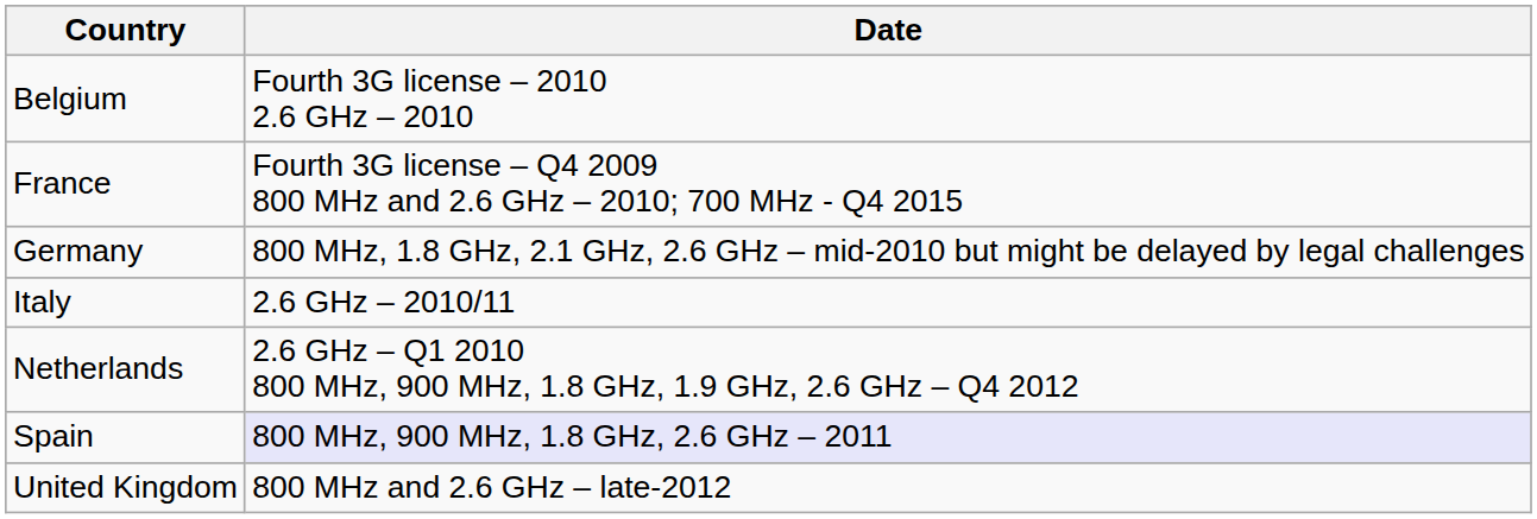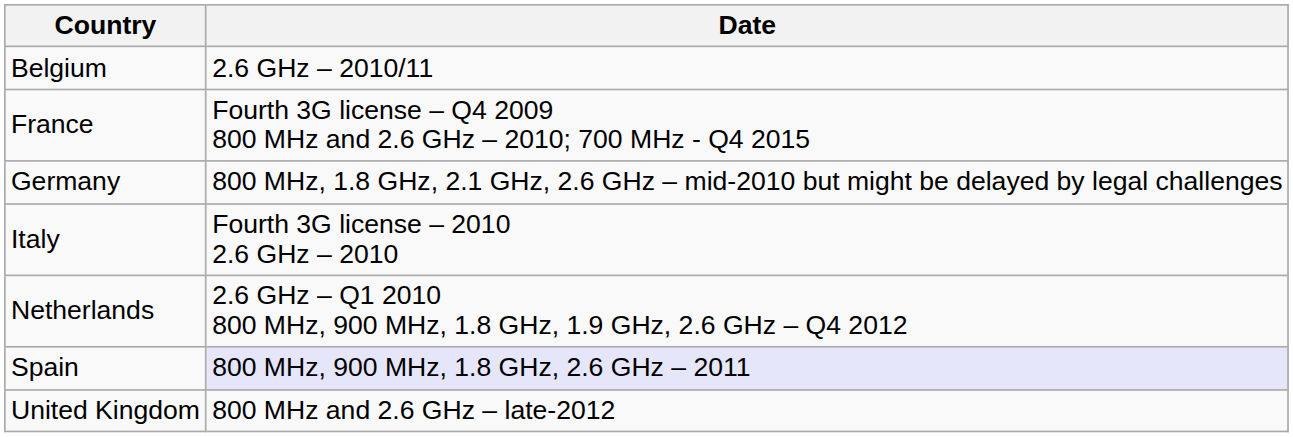Belgium | Date: Fourth 3G license – 2010 2.6 GHz – 2010 -> 2.6 GHz – 2010/11
Italy | Date: 2.6 GHz – 2010/11 -> Fourth 3G license – 2010 2.6 GHz – 2010
